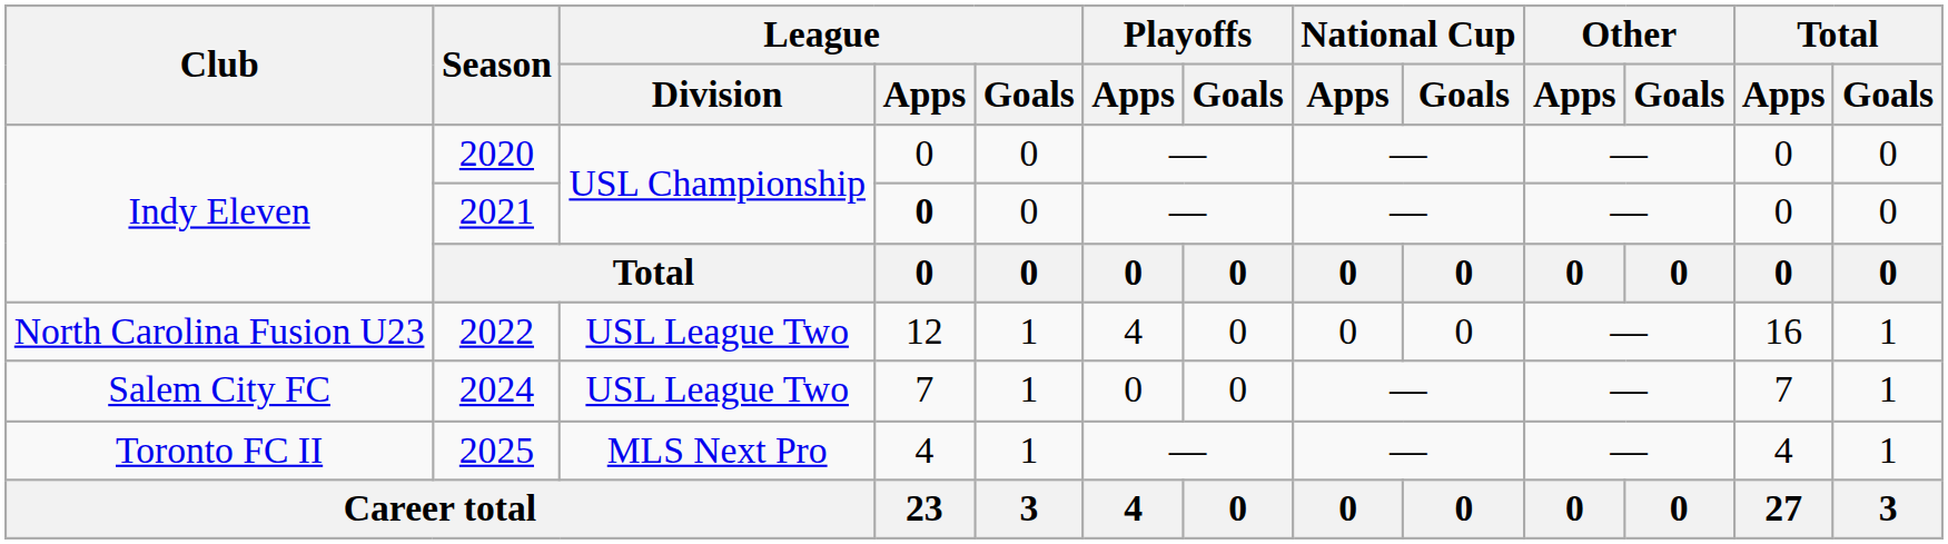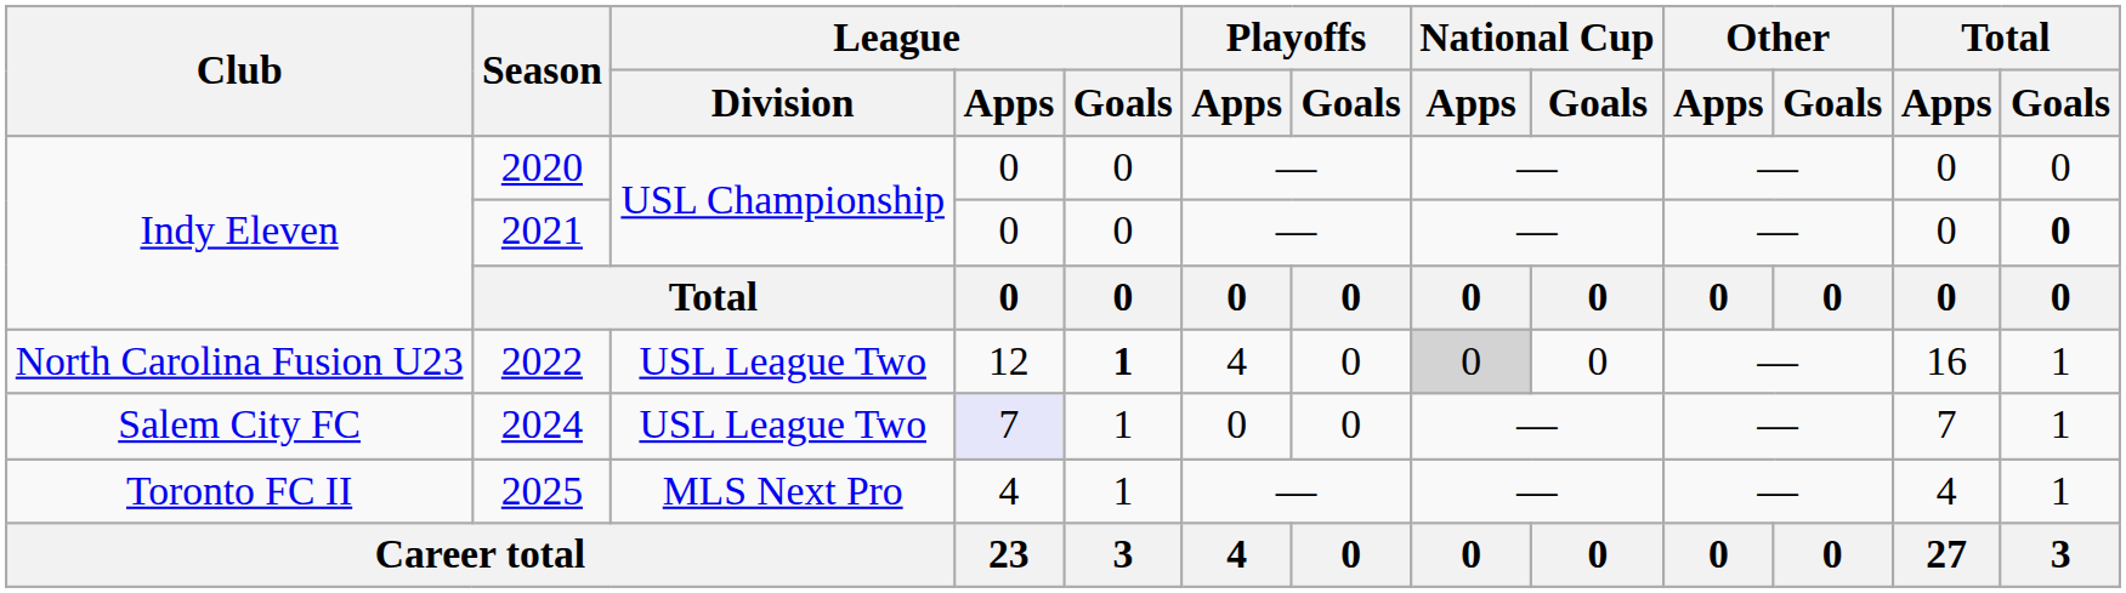2021 | League / Apps: bold -> normal
2021 | Total / Goals: normal -> bold
2022 | League / Goals: normal -> bold
2022 | National Cup / Apps: no background -> lightgrey background
2024 | League / Apps: no background -> lavender background
